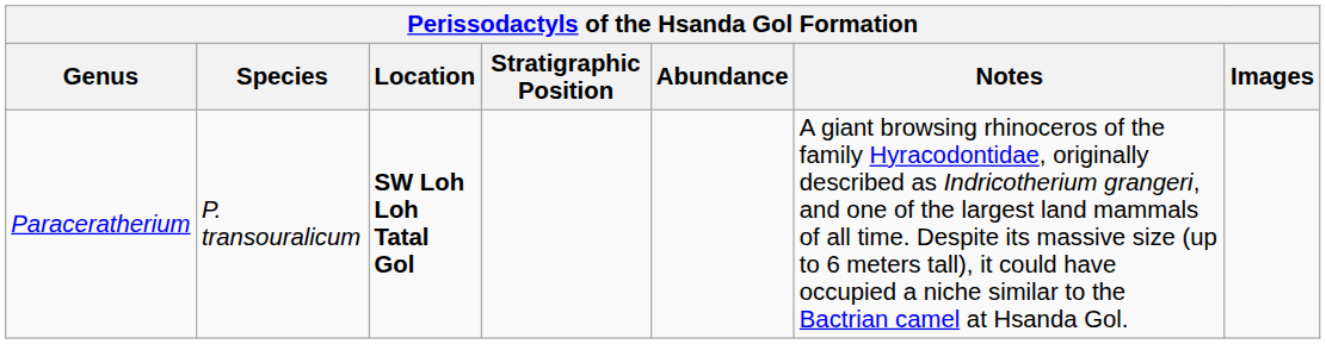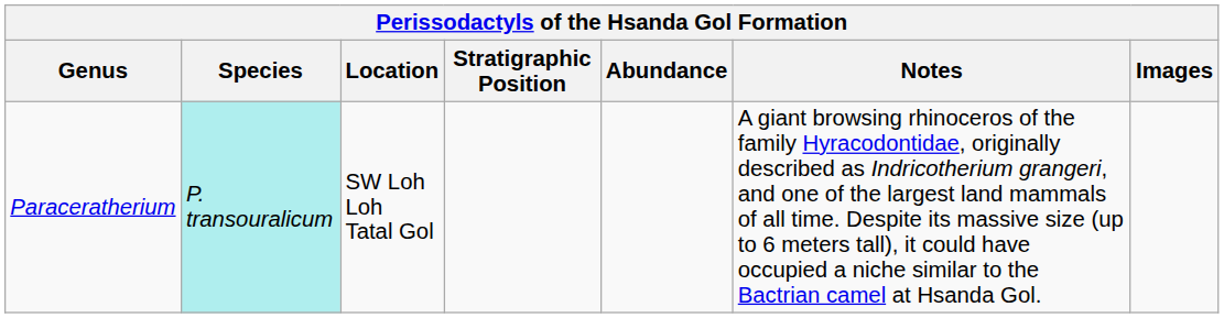Paraceratherium | Species: no background -> paleturquoise background
Paraceratherium | Location: bold -> normal
